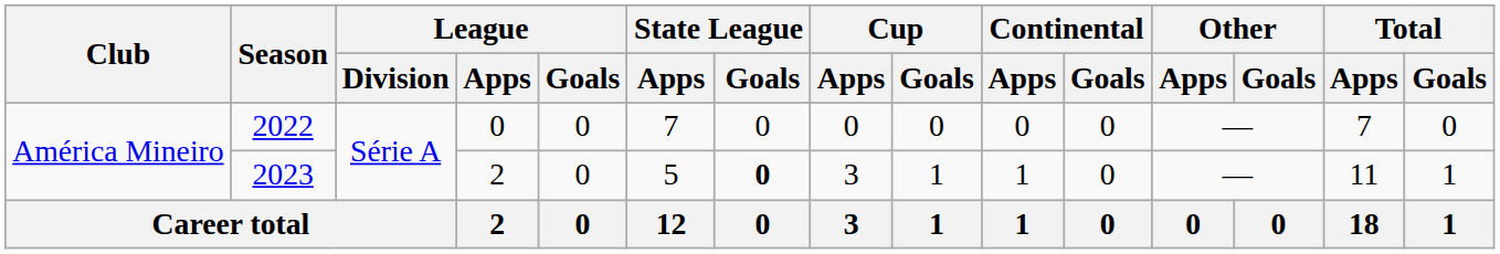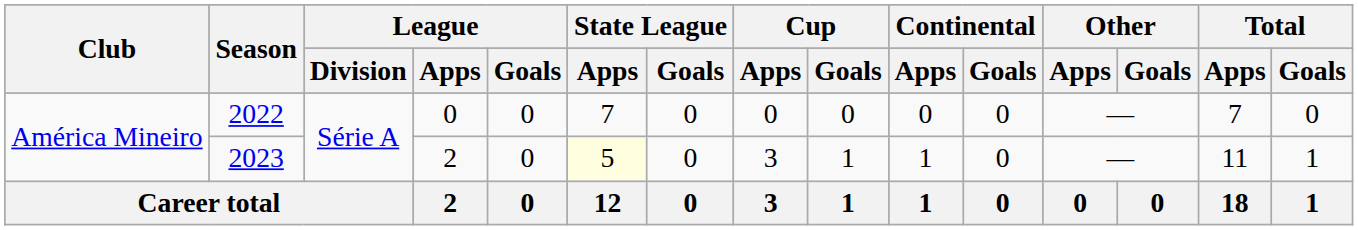2023 | State League / Apps: no background -> lightyellow background
2023 | State League / Goals: bold -> normal
